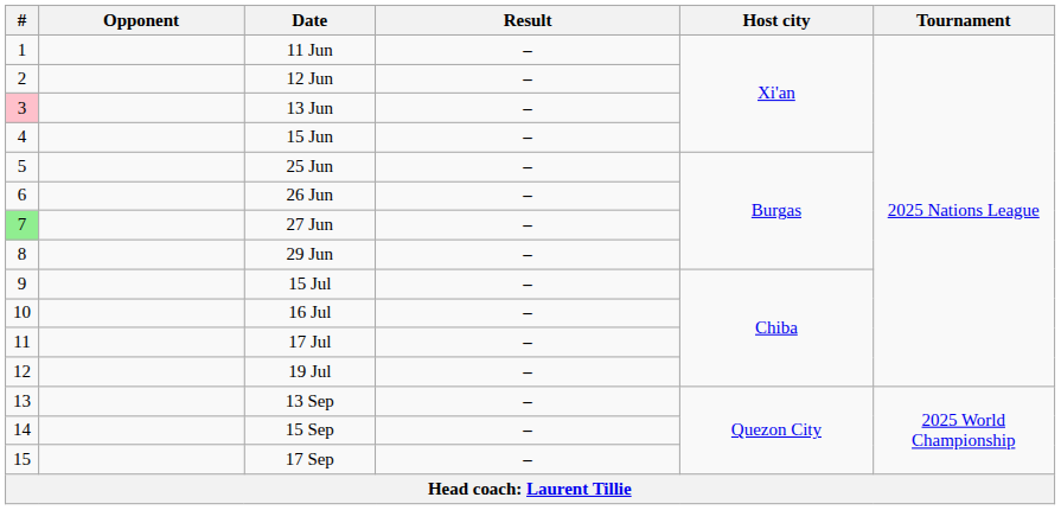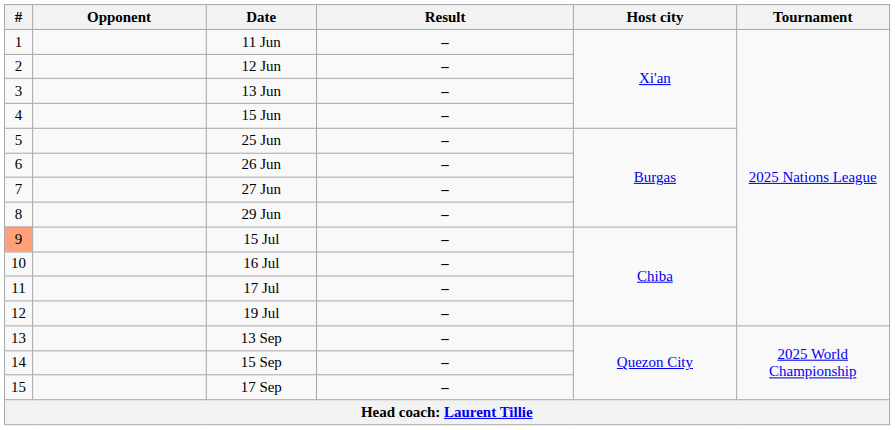13 Jun | #: pink background -> no background
27 Jun | #: lightgreen background -> no background
15 Jul | #: no background -> lightsalmon background
